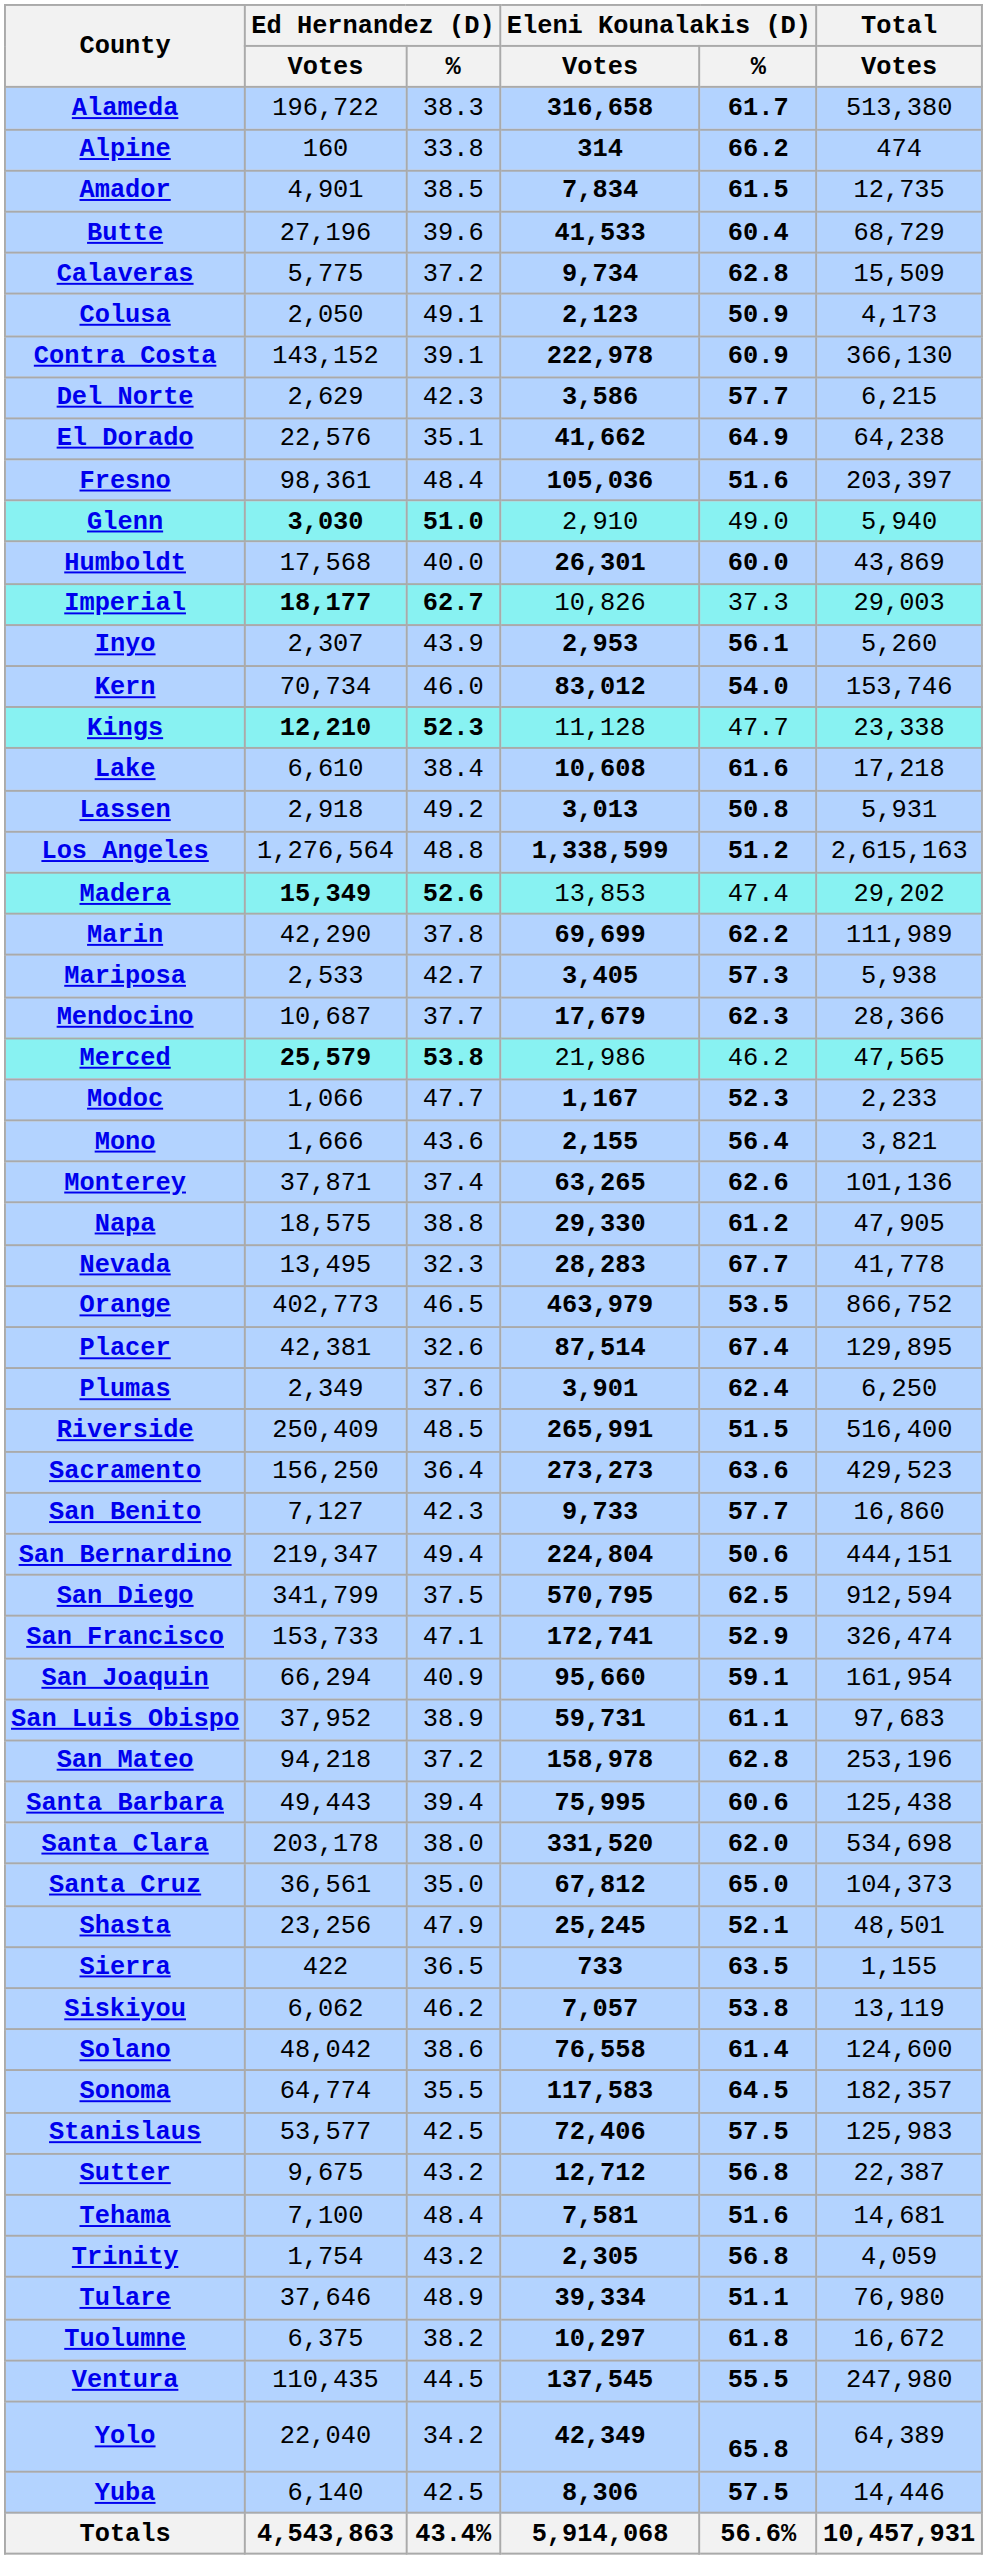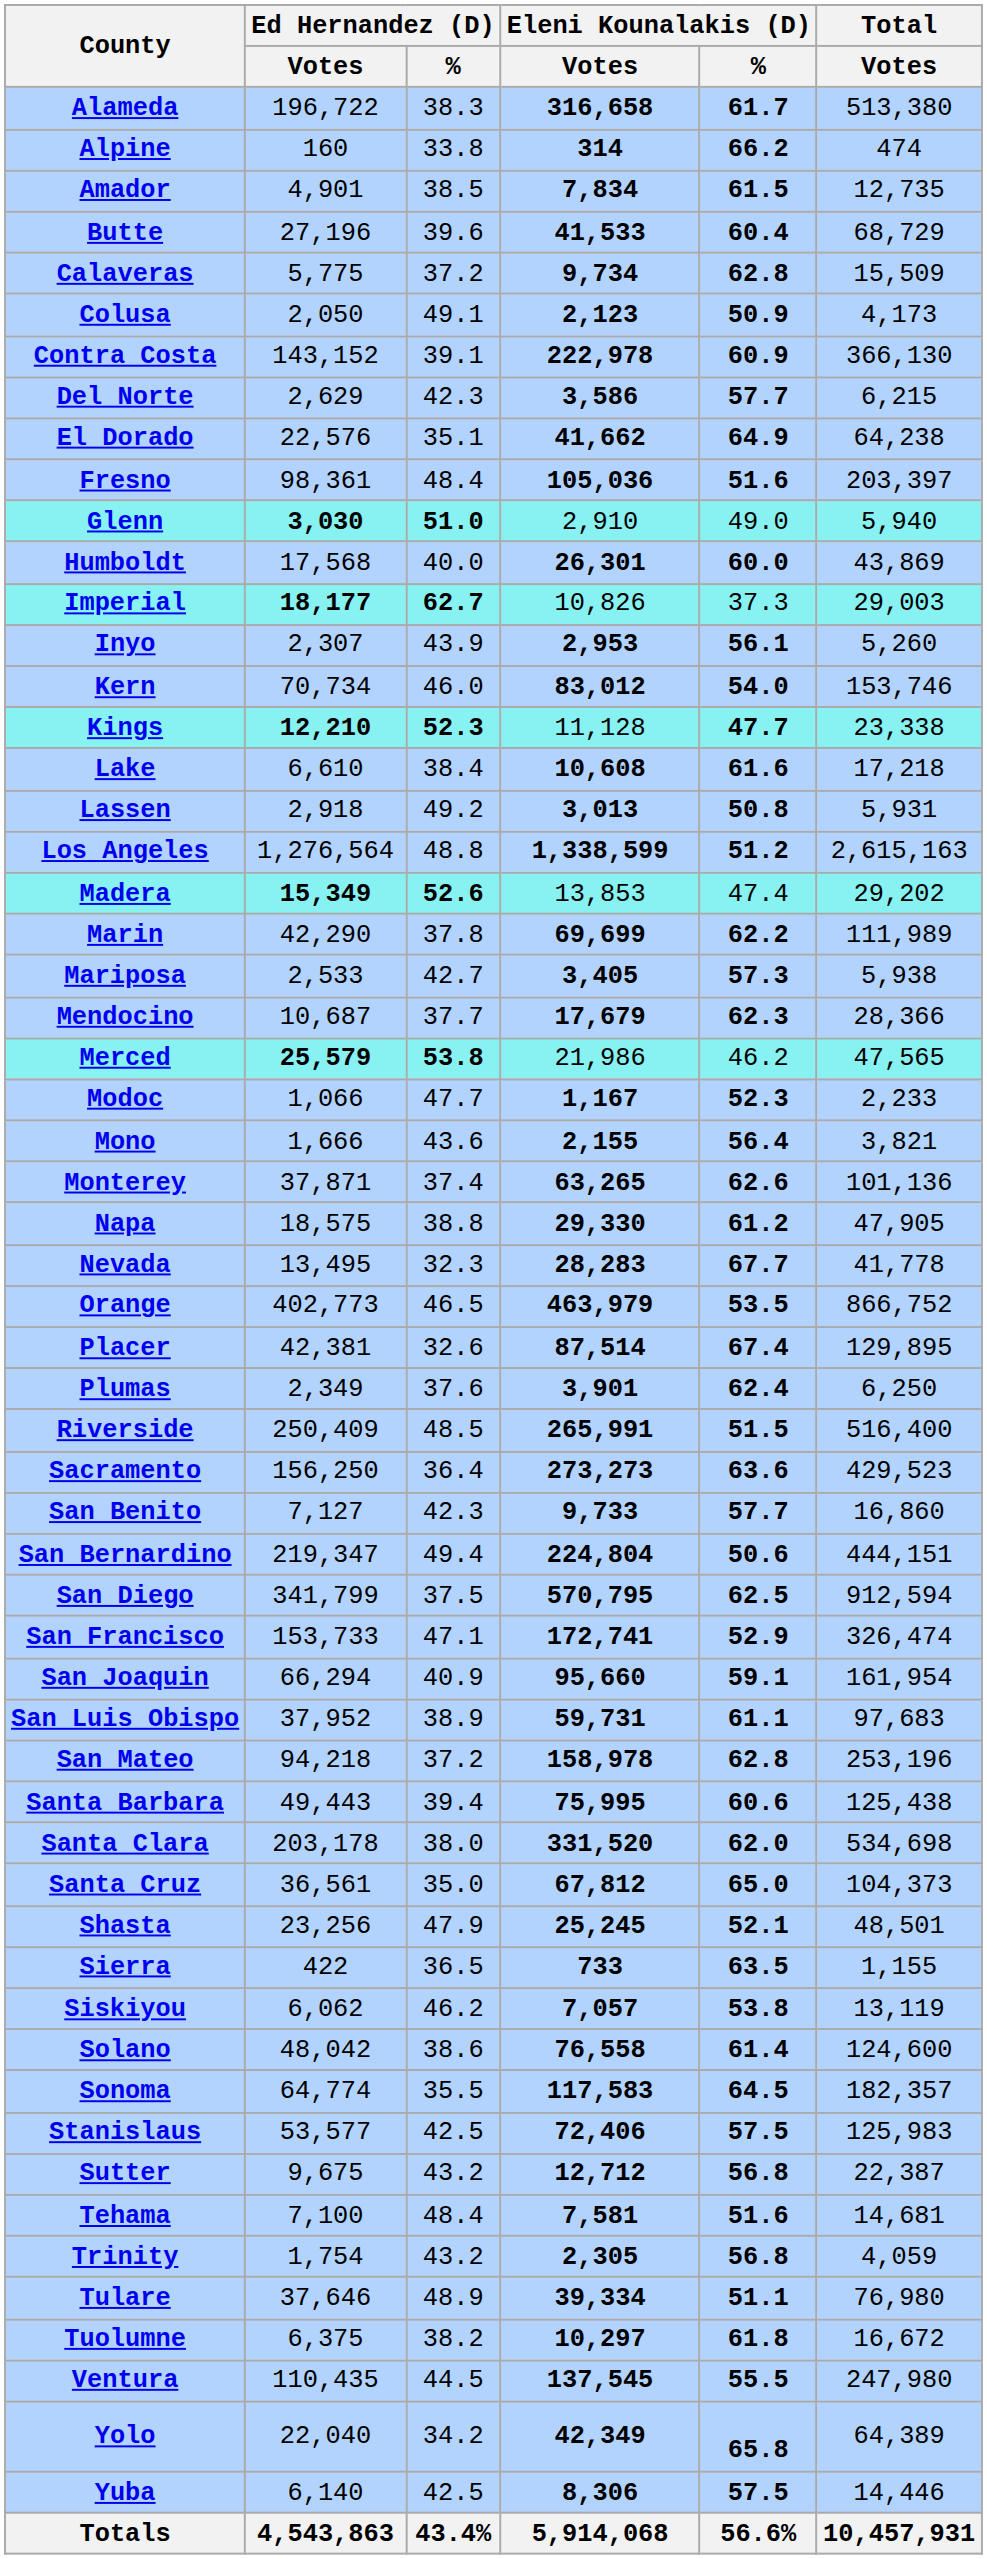Kings | Eleni Kounalakis (D) / %: normal -> bold
